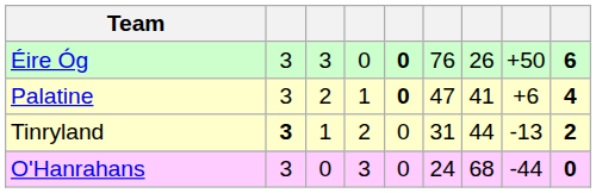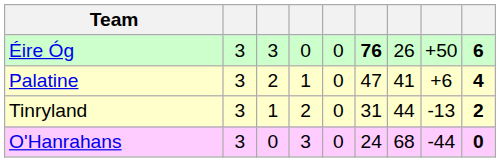Éire Óg | column 5: bold -> normal
Éire Óg | column 6: normal -> bold
Palatine | column 5: bold -> normal
Tinryland | column 2: bold -> normal
